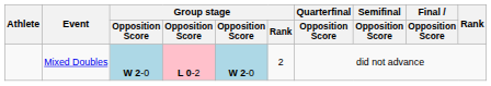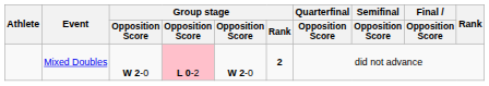Mixed Doubles | column 3: lightblue background -> no background
Mixed Doubles | column 5: lightblue background -> no background
Mixed Doubles | Group stage / Rank: normal -> bold
